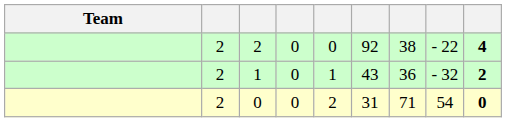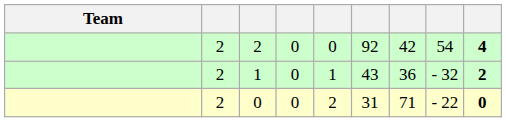row 2 | column 7: 38 -> 42
row 2 | column 8: - 22 -> 54
row 4 | column 8: 54 -> - 22
